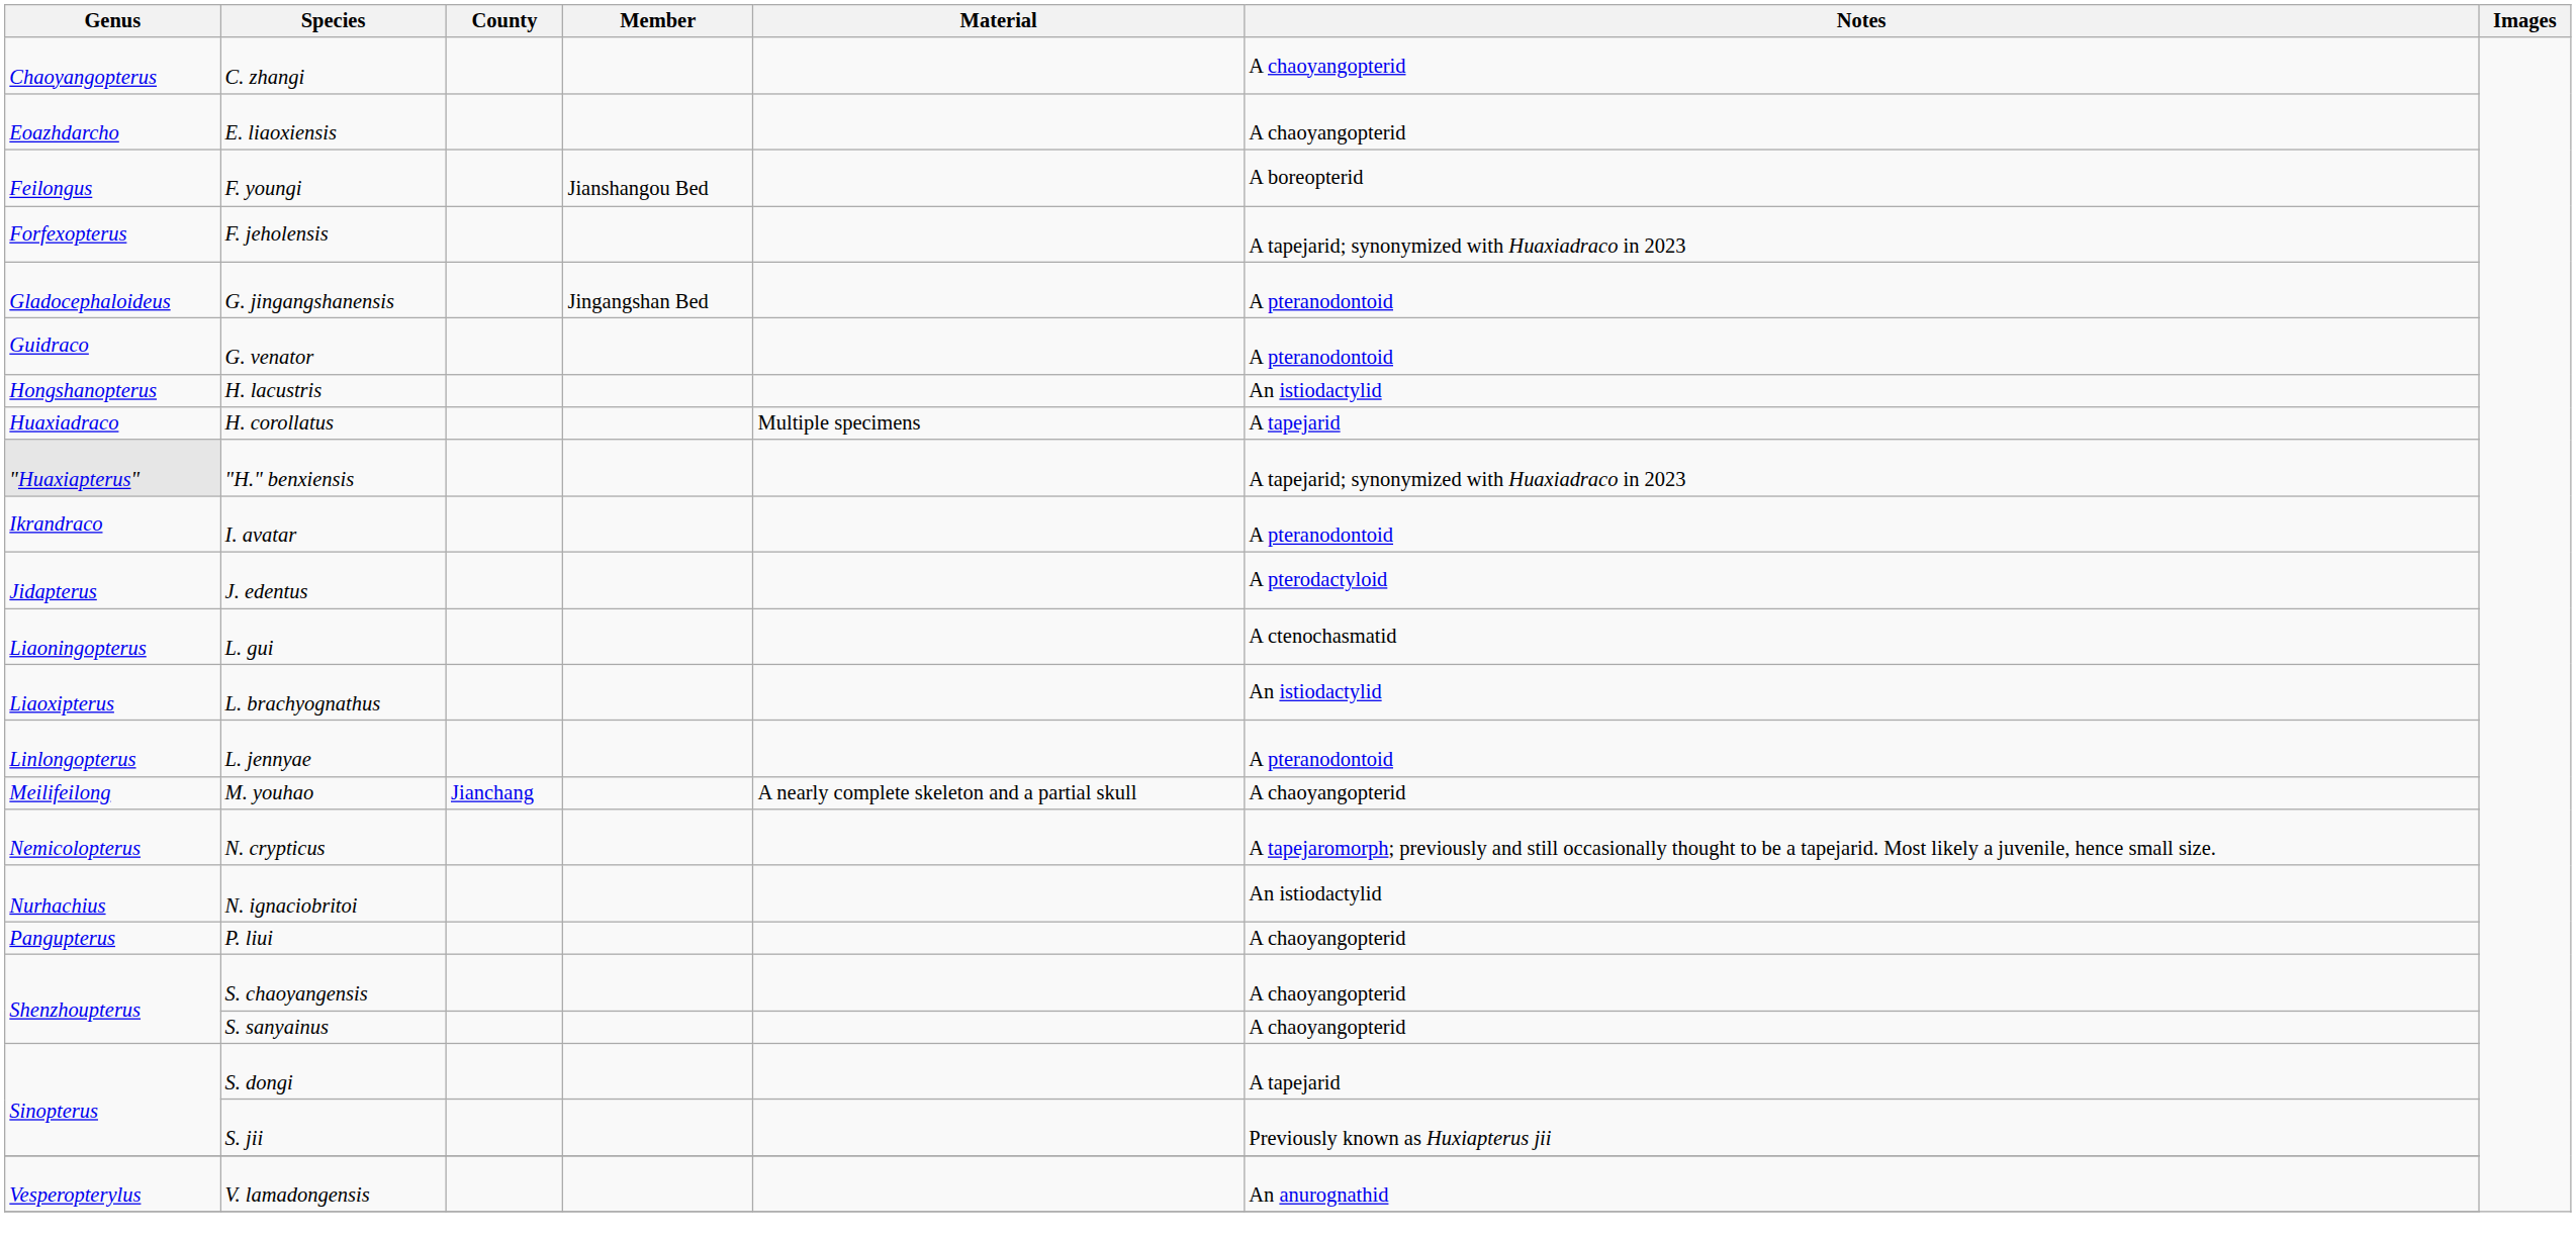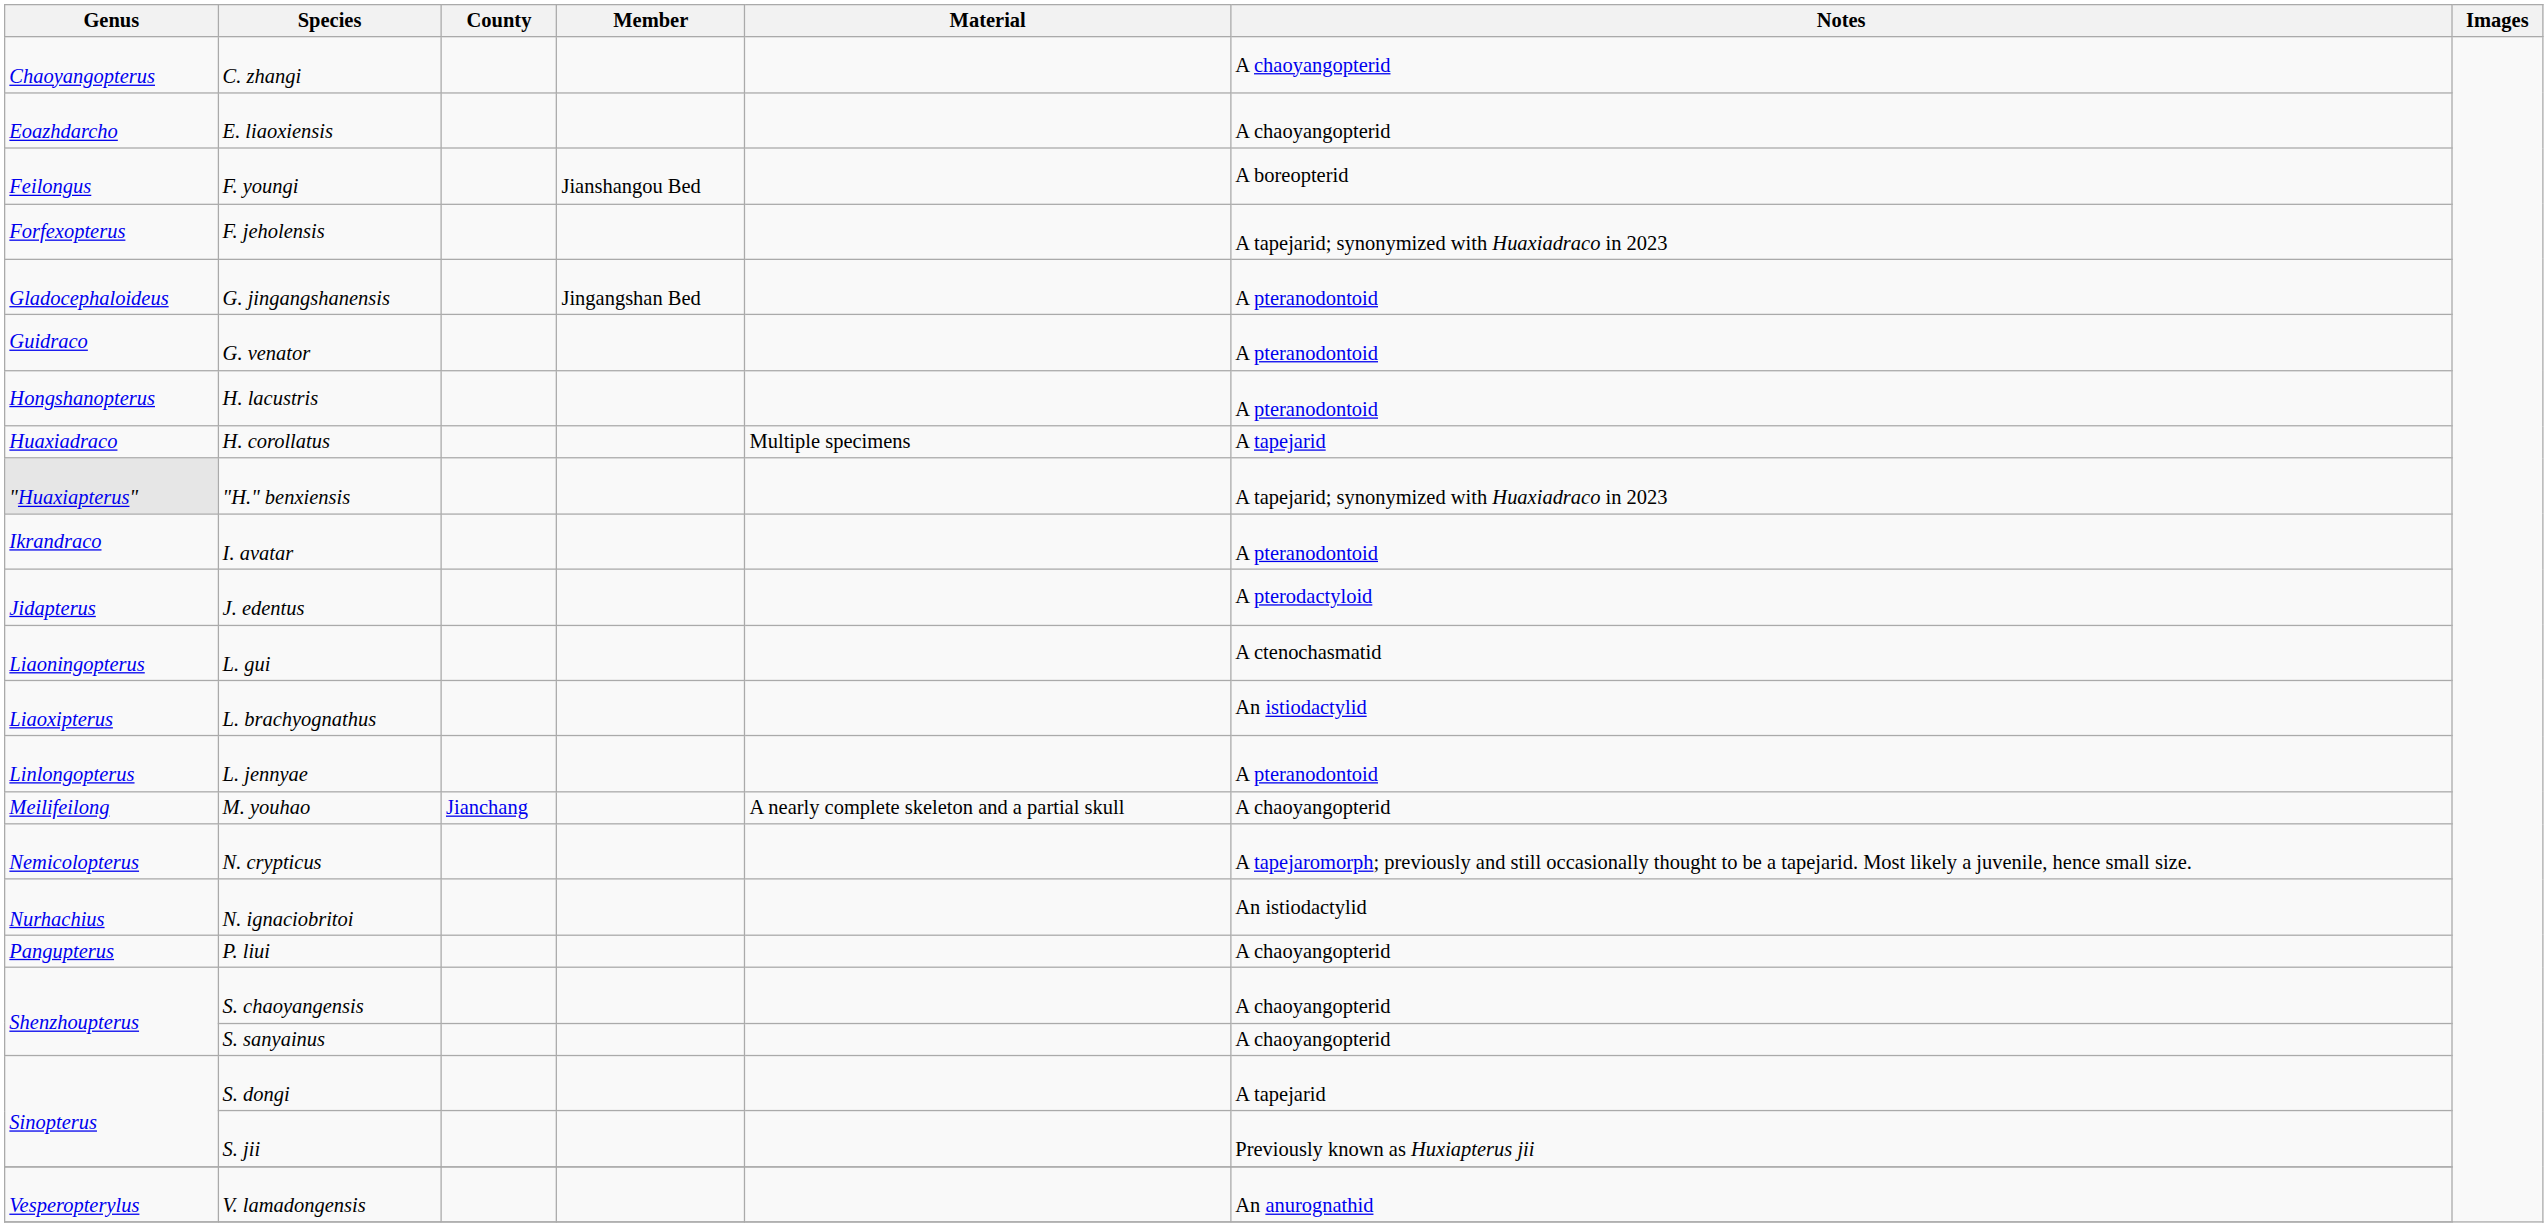H. lacustris | Notes: An istiodactylid -> A pteranodontoid
